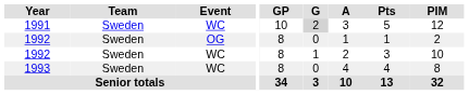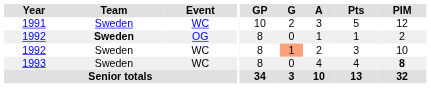1991 | G: lightgrey background -> no background
1992 / OG | Team: normal -> bold
1992 / WC | G: no background -> lightsalmon background
1993 | PIM: normal -> bold
